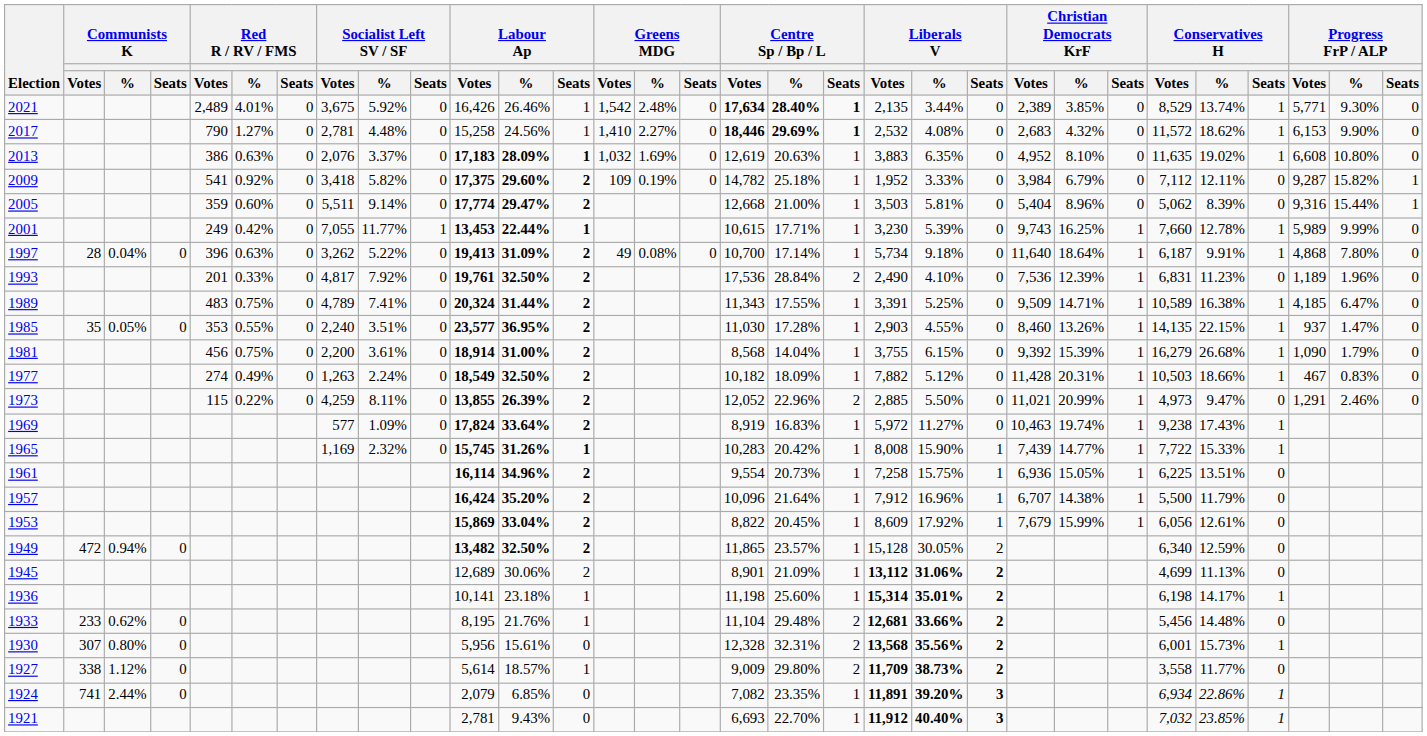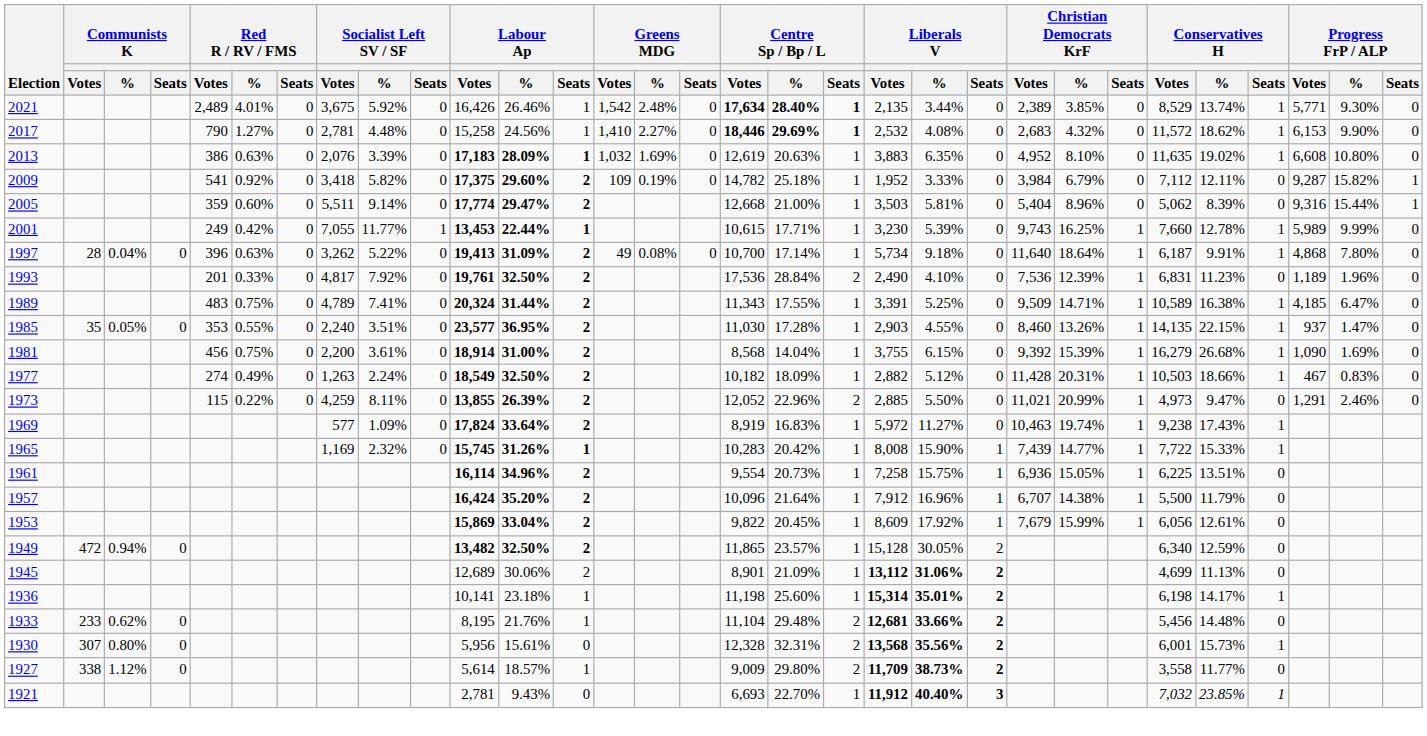2013 | Socialist Left SV / SF / %: 3.37% -> 3.39%
1981 | Progress FrP / ALP / %: 1.79% -> 1.69%
1977 | Liberals V / Votes: 7,882 -> 2,882
1953 | Centre Sp / Bp / L / Votes: 8,822 -> 9,822
- row: 1924 | 741 | 2.44% | 0 | 2,079 | 6.85% | 0 | 7,082 | 23.35% | 1 | 11,891 | 39.20% | 3 | 6,934 | 22.86% | 1
